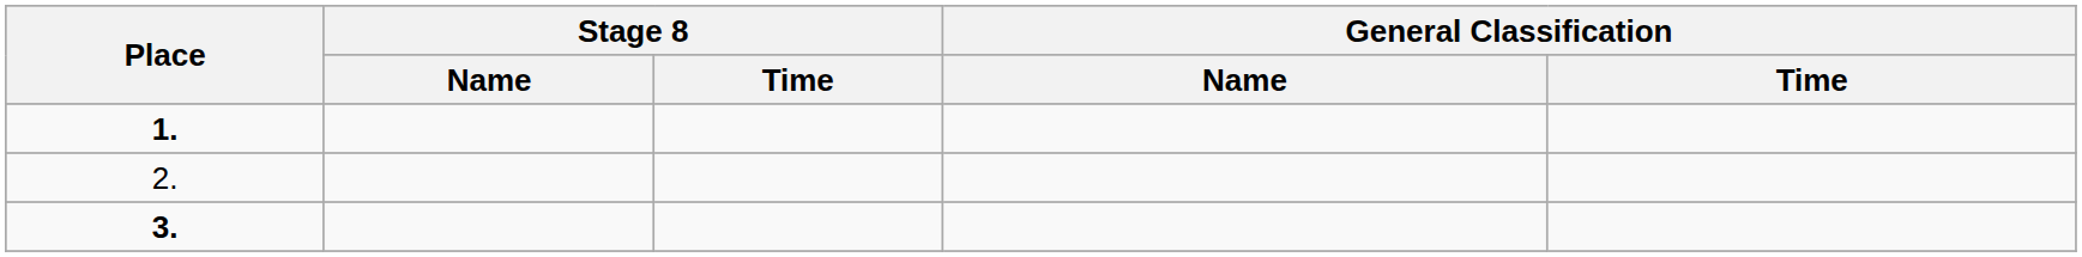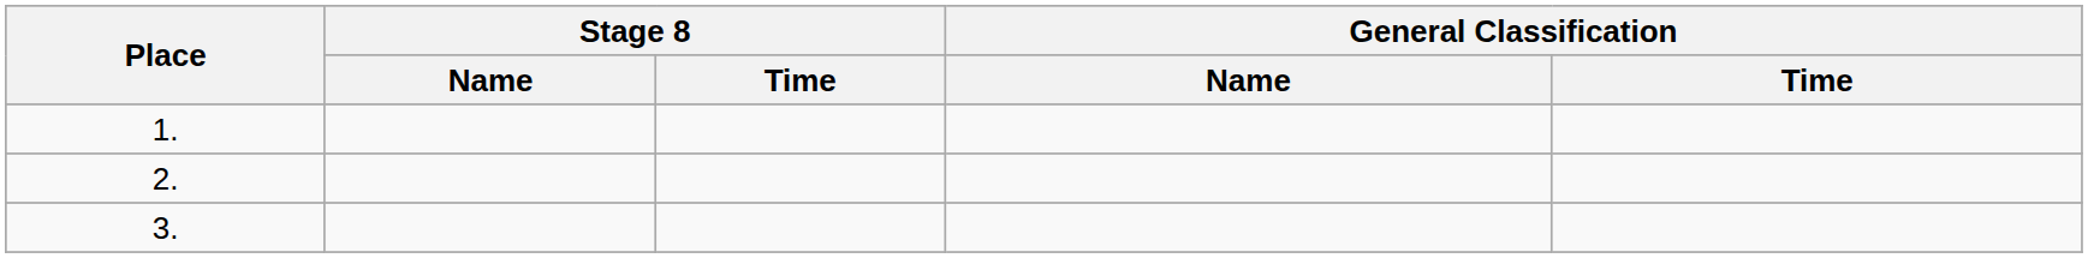1. | Place: bold -> normal
3. | Place: bold -> normal
